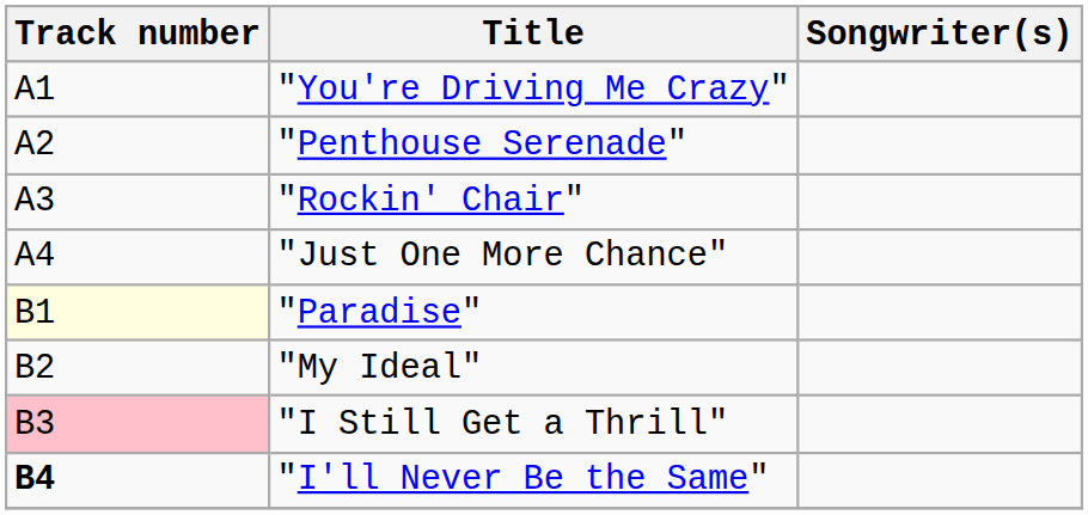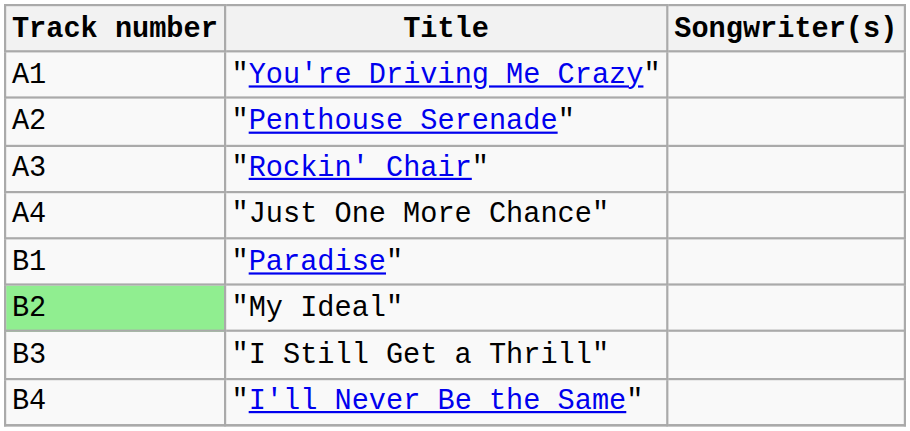"Paradise" | Track number: lightyellow background -> no background
"My Ideal" | Track number: no background -> lightgreen background
"I Still Get a Thrill" | Track number: pink background -> no background
"I'll Never Be the Same" | Track number: bold -> normal
